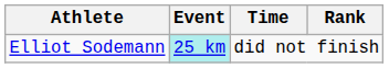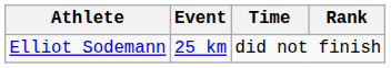Elliot Sodemann | Event: paleturquoise background -> no background
